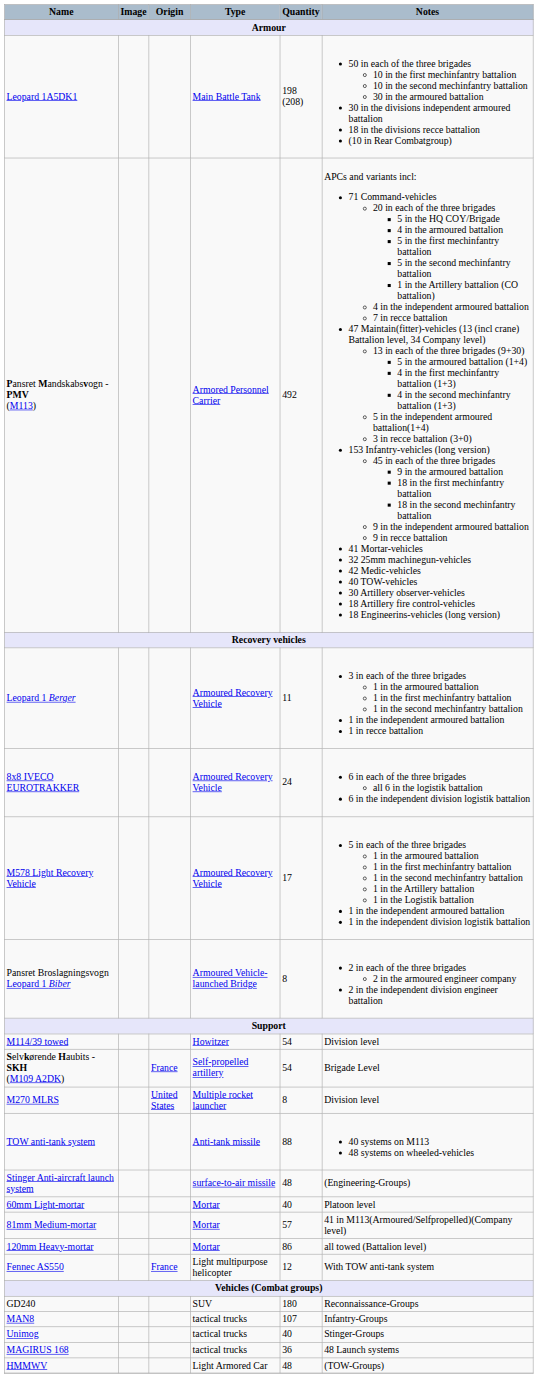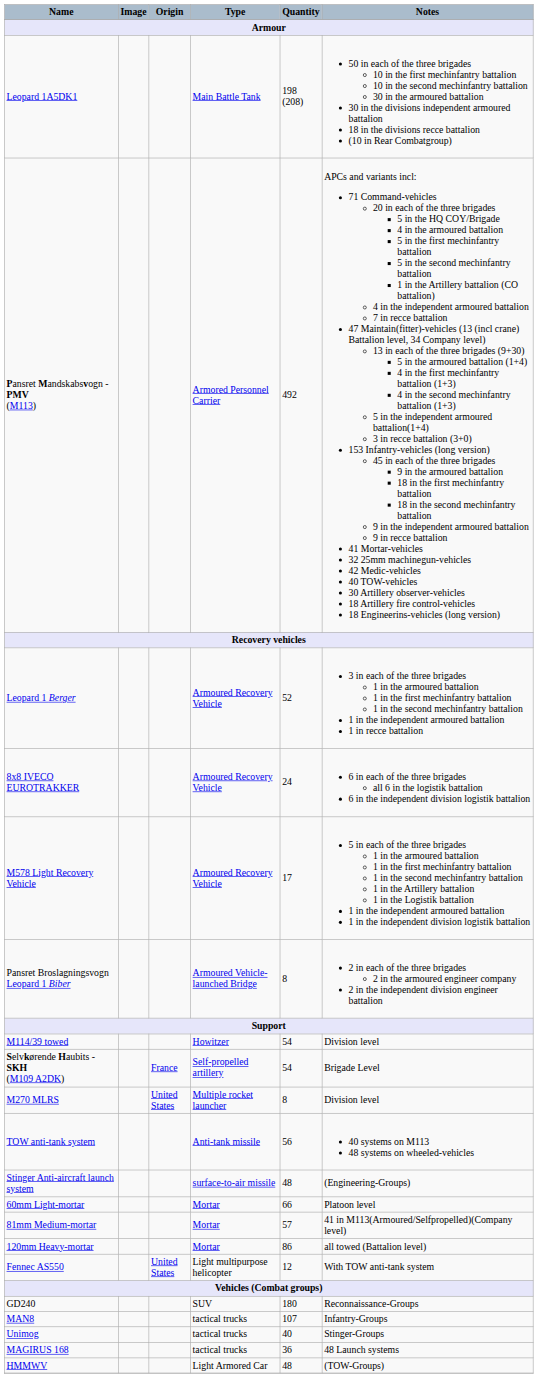Leopard 1 Berger | Quantity: 11 -> 52
TOW anti-tank system | Quantity: 88 -> 56
60mm Light-mortar | Quantity: 40 -> 66
Fennec AS550 | Origin: France -> United States
